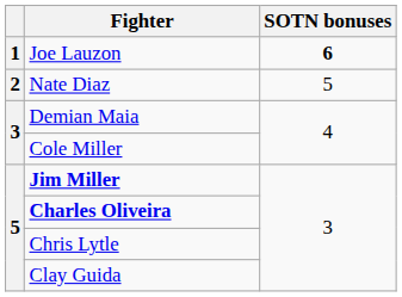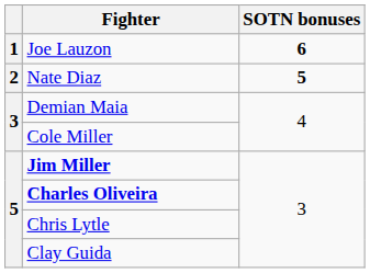Nate Diaz | SOTN bonuses: normal -> bold
